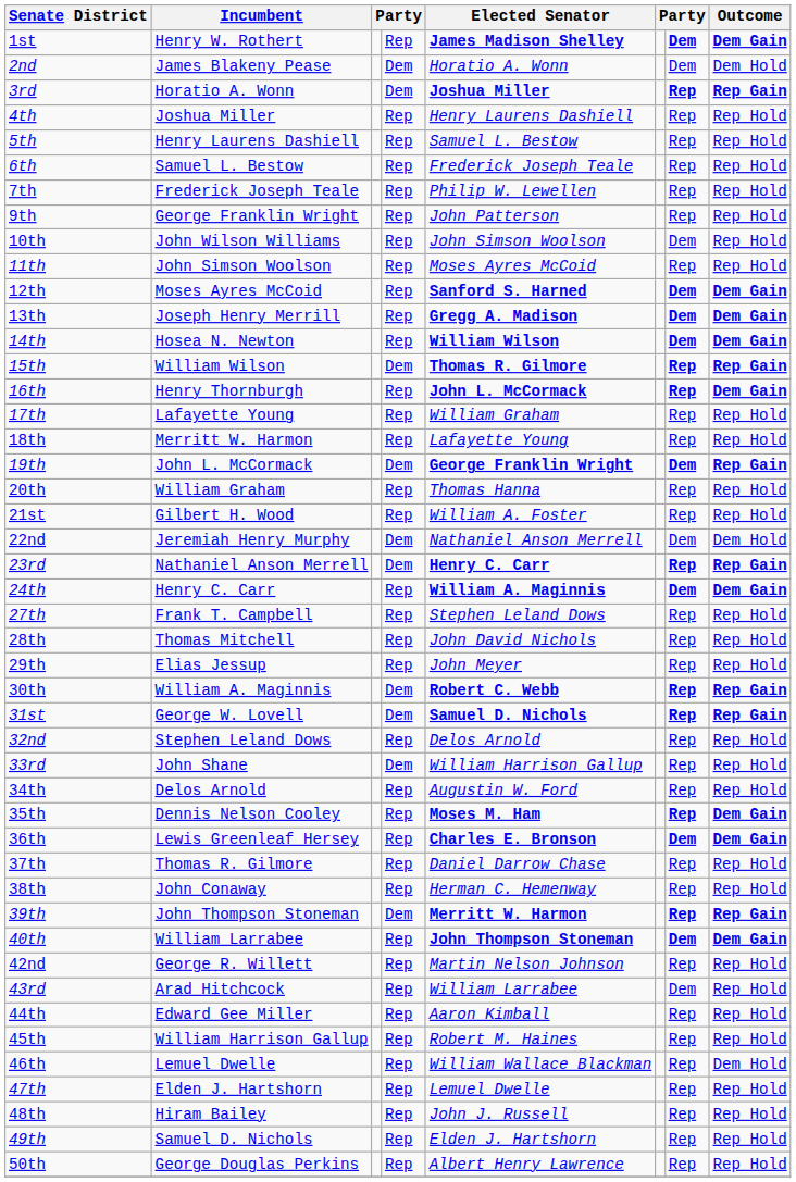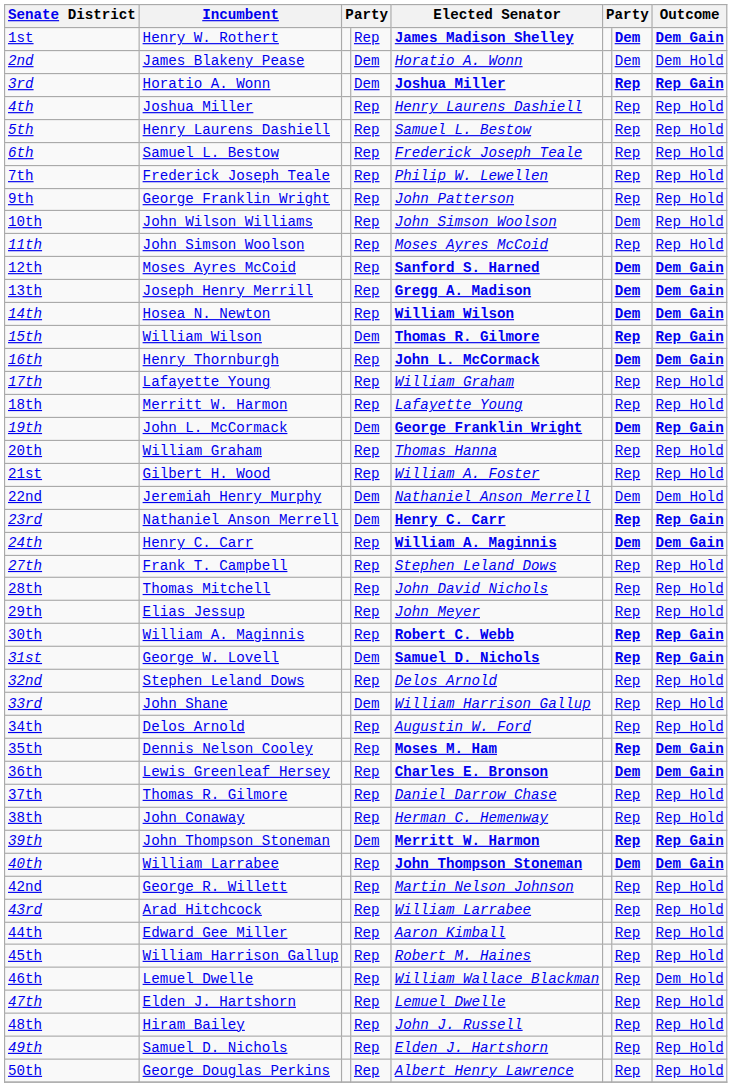16th | column 7: Rep -> Dem
30th | column 4: Dem -> Rep
43rd | column 7: Dem -> Rep
